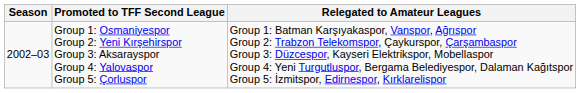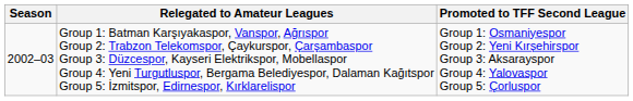columns swapped: Promoted to TFF Second League <-> Relegated to Amateur Leagues
